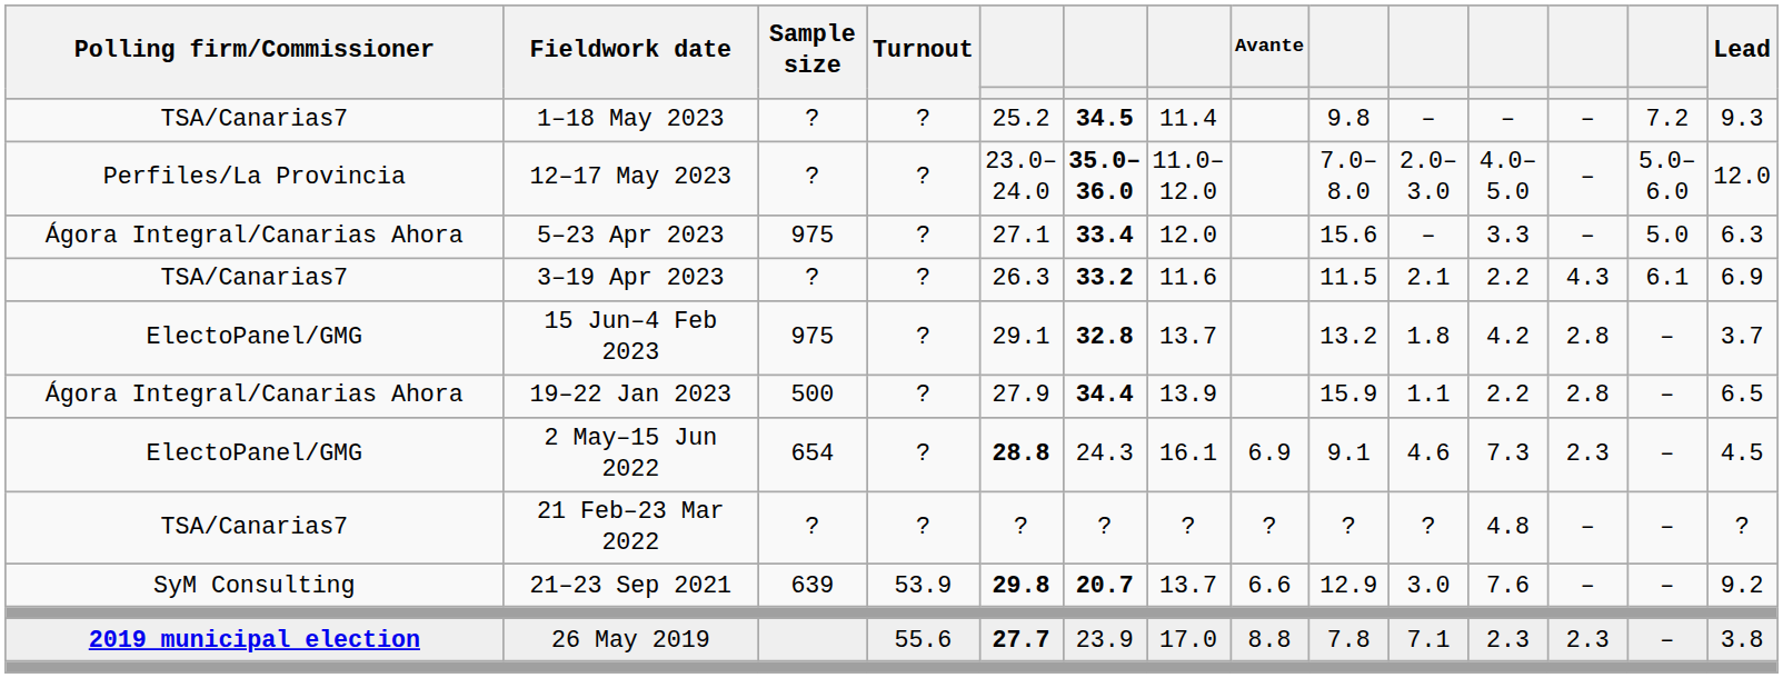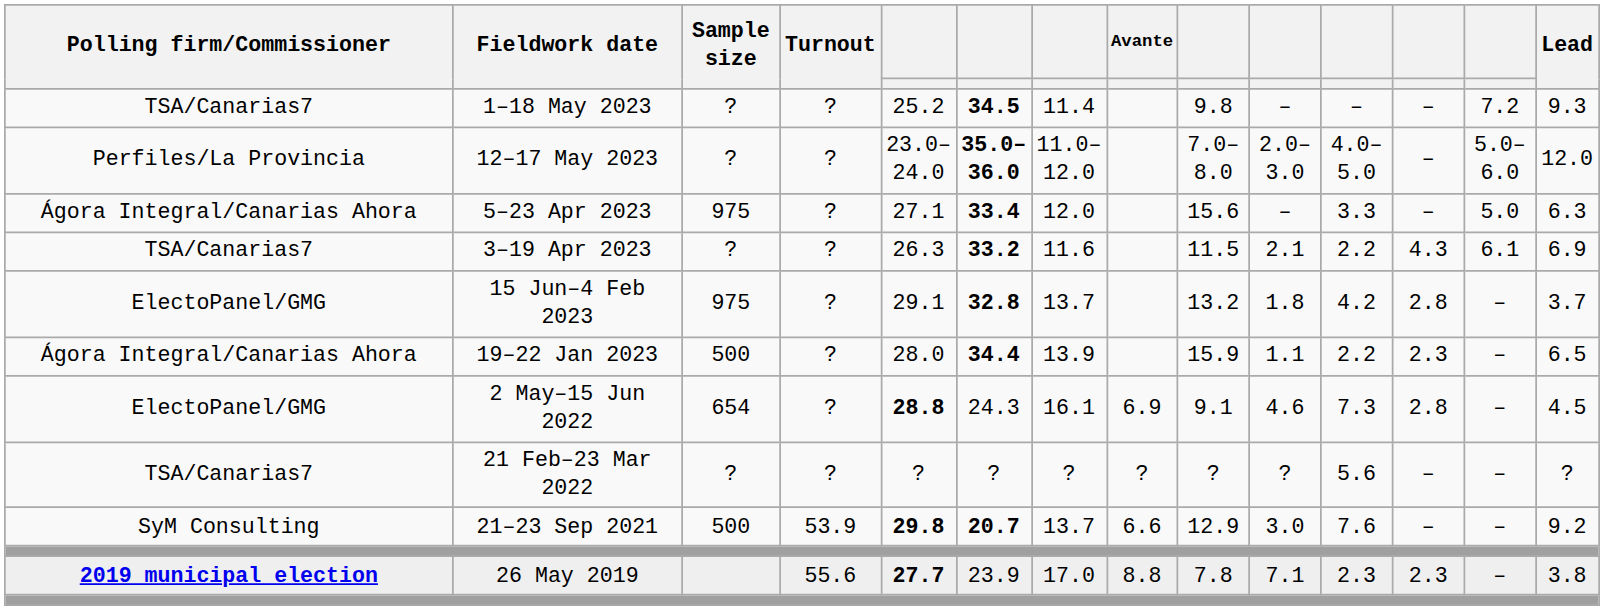19–22 Jan 2023 | column 5: 27.9 -> 28.0
19–22 Jan 2023 | column 12: 2.8 -> 2.3
2 May–15 Jun 2022 | column 12: 2.3 -> 2.8
21 Feb–23 Mar 2022 | column 11: 4.8 -> 5.6
21–23 Sep 2021 | Sample size: 639 -> 500
